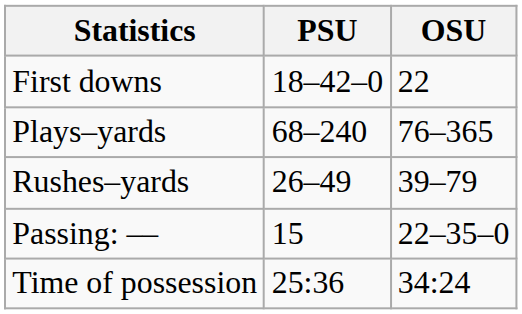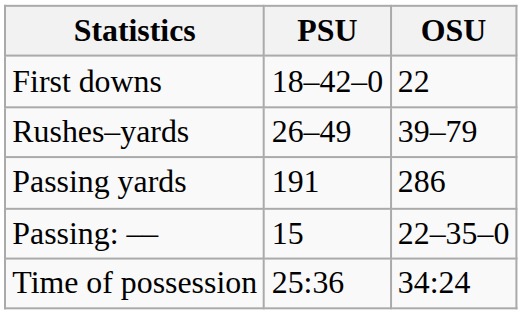- row: Plays–yards | 68–240 | 76–365
+ row: Passing yards | 191 | 286
